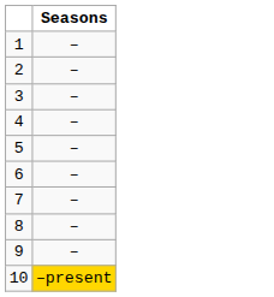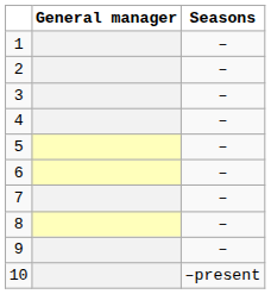+ column: General manager
10 | Seasons: gold background -> no background
